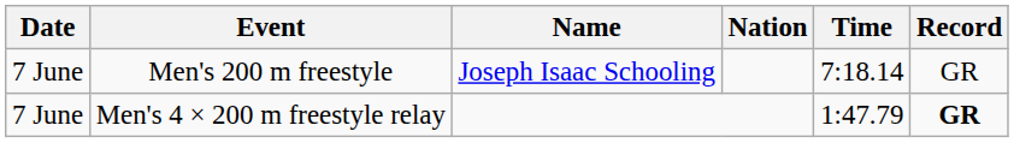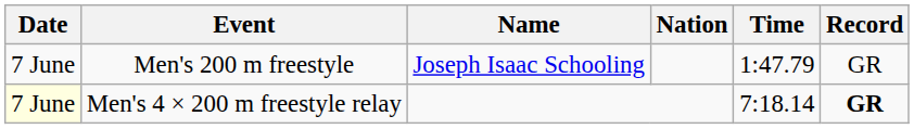Men's 200 m freestyle | Time: 7:18.14 -> 1:47.79
Men's 4 × 200 m freestyle relay | Date: no background -> lightyellow background
Men's 4 × 200 m freestyle relay | Time: 1:47.79 -> 7:18.14
